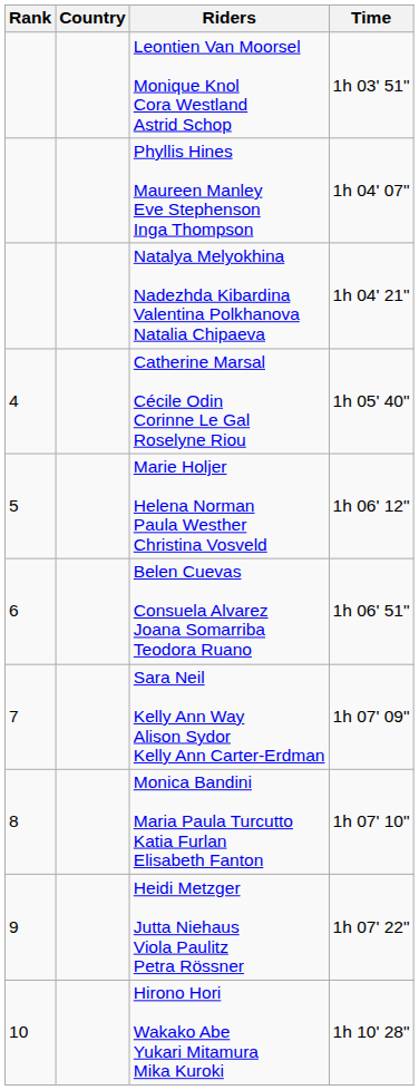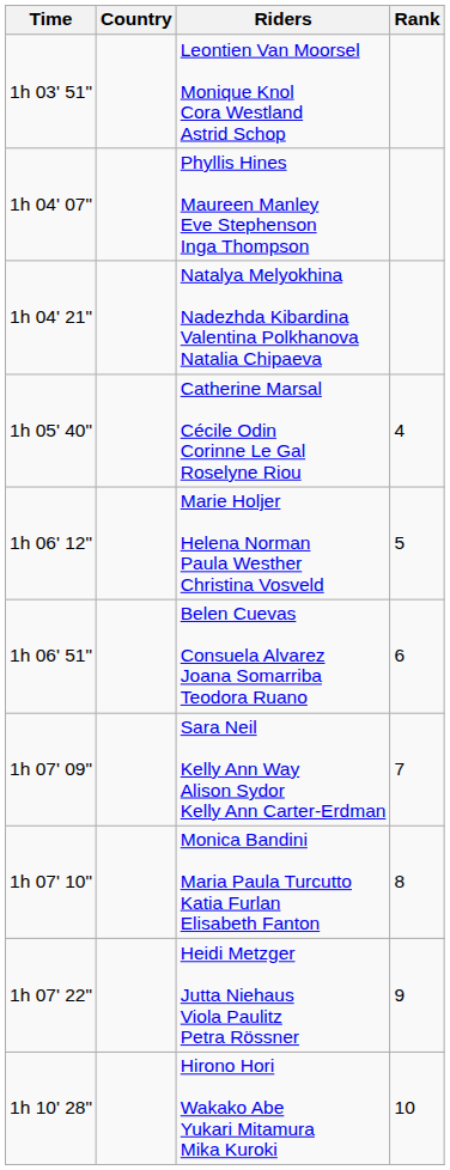columns swapped: Rank <-> Time
